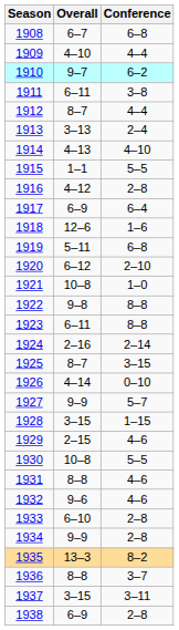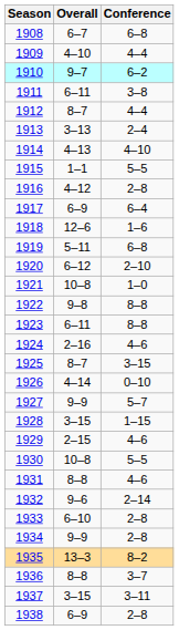1924 | Conference: 2–14 -> 4–6
1932 | Conference: 4–6 -> 2–14
